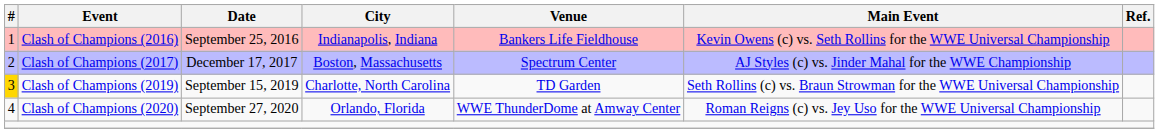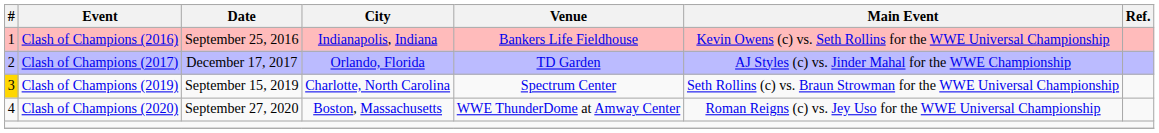Clash of Champions (2017) | City: Boston, Massachusetts -> Orlando, Florida
Clash of Champions (2017) | Venue: Spectrum Center -> TD Garden
Clash of Champions (2019) | Venue: TD Garden -> Spectrum Center
Clash of Champions (2020) | City: Orlando, Florida -> Boston, Massachusetts
